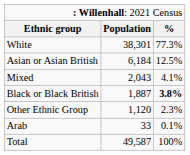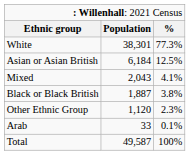Black or Black British | column 3: bold -> normal
